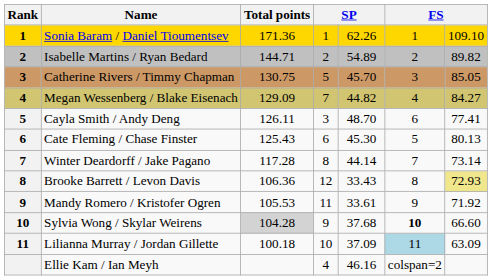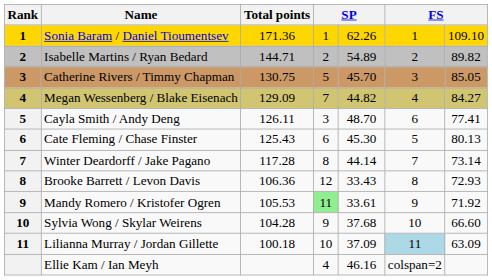Brooke Barrett / Levon Davis | column 7: khaki background -> no background
Mandy Romero / Kristofer Ogren | column 4: no background -> lightgreen background
Sylvia Wong / Skylar Weirens | Total points: lightgrey background -> no background
Sylvia Wong / Skylar Weirens | column 6: bold -> normal
